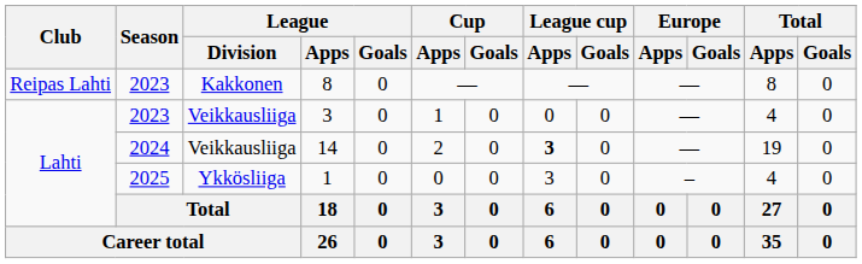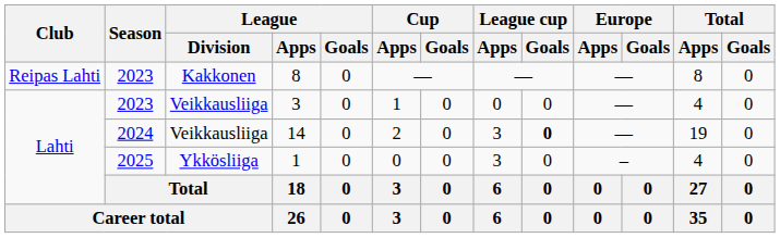14 | League cup / Apps: bold -> normal
14 | League cup / Goals: normal -> bold
